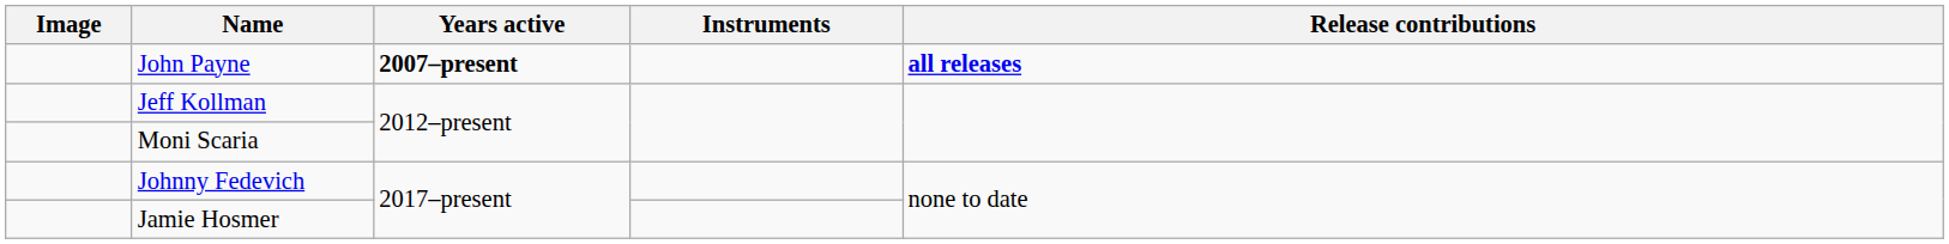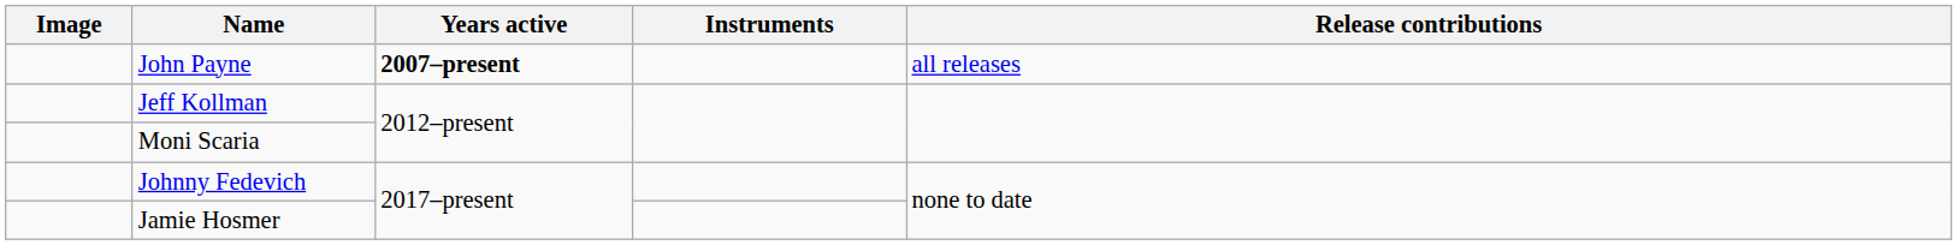John Payne | Release contributions: bold -> normal
